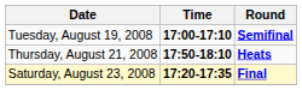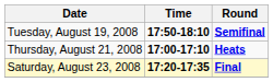Tuesday, August 19, 2008 | Time: 17:00-17:10 -> 17:50-18:10
Thursday, August 21, 2008 | Time: 17:50-18:10 -> 17:00-17:10
